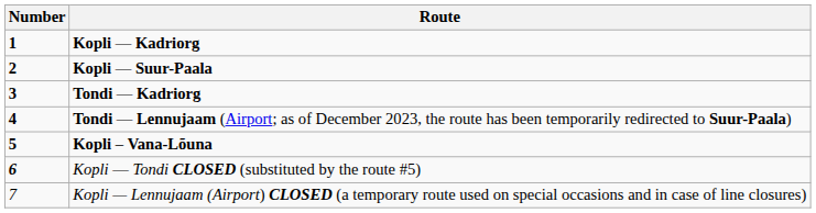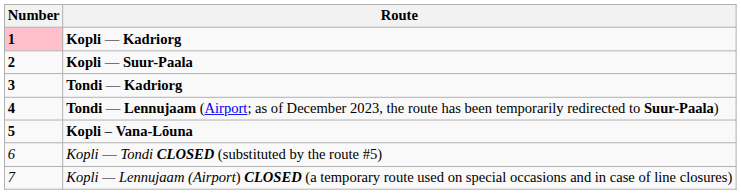Kopli — Kadriorg | Number: no background -> pink background
Kopli — Tondi CLOSED (substituted by the route #5) | Number: bold -> normal
